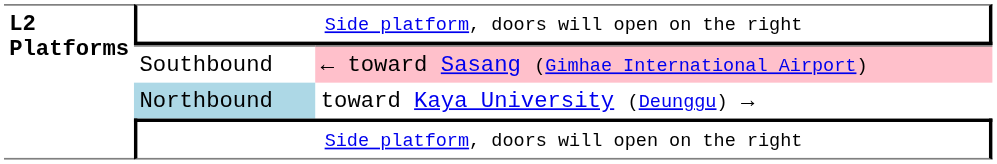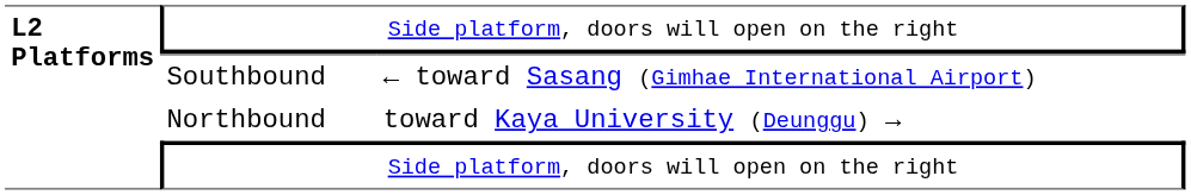Southbound | column 3: pink background -> no background
Northbound | column 2: lightblue background -> no background
